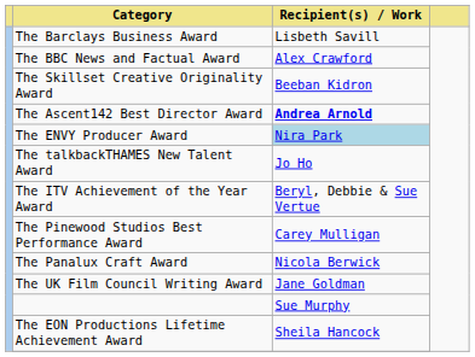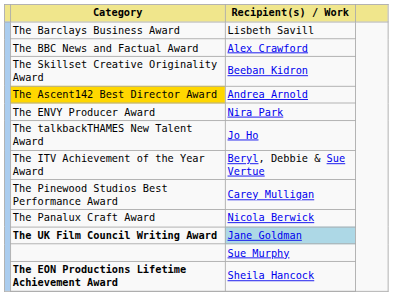The Ascent142 Best Director Award | Category: no background -> gold background
The Ascent142 Best Director Award | Recipient(s) / Work: bold -> normal
The ENVY Producer Award | Recipient(s) / Work: lightblue background -> no background
The UK Film Council Writing Award | Category: normal -> bold
The UK Film Council Writing Award | Recipient(s) / Work: no background -> lightblue background
The EON Productions Lifetime Achievement Award | Category: normal -> bold
